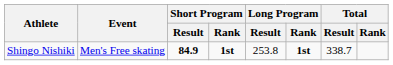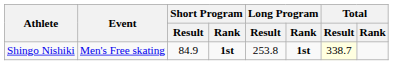Shingo Nishiki | Short Program / Result: bold -> normal
Shingo Nishiki | Total / Result: no background -> lightyellow background
